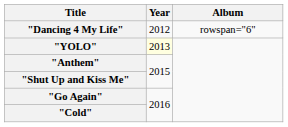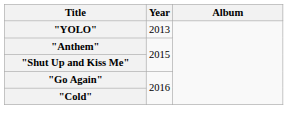- row: "Dancing 4 My Life" | 2012 | rowspan="6"
"YOLO" | Year: lightyellow background -> no background
